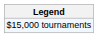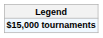row 2 | column 1: normal -> bold
